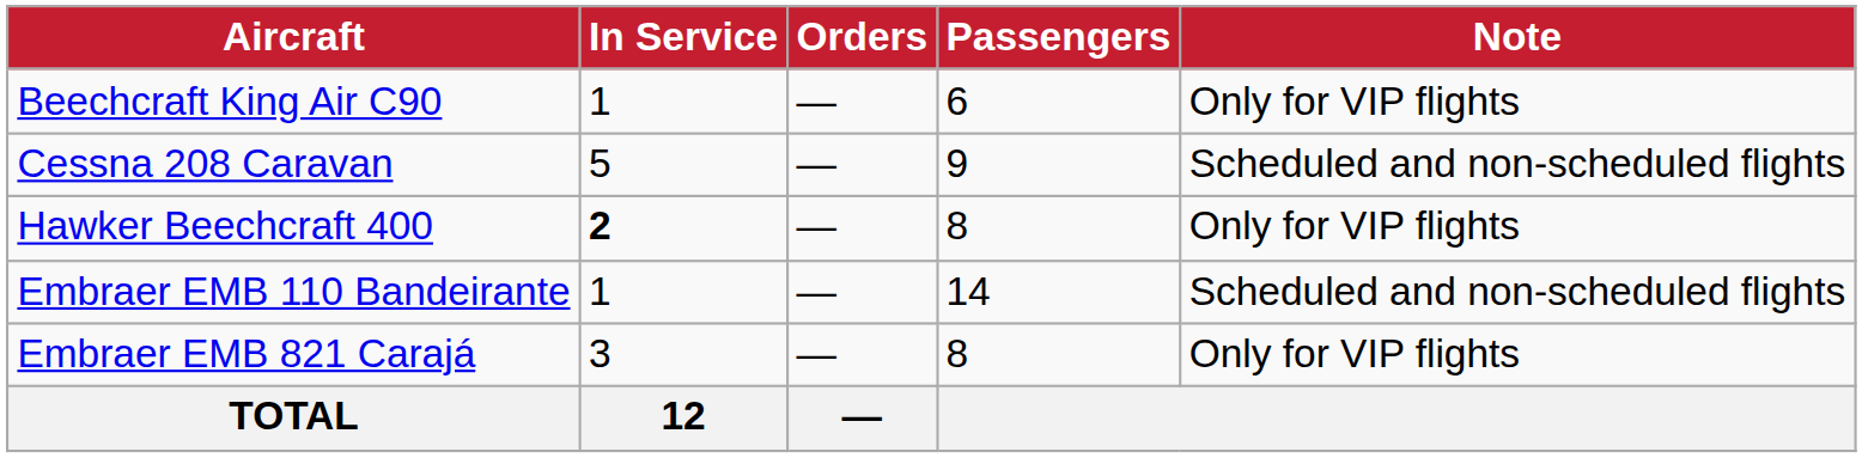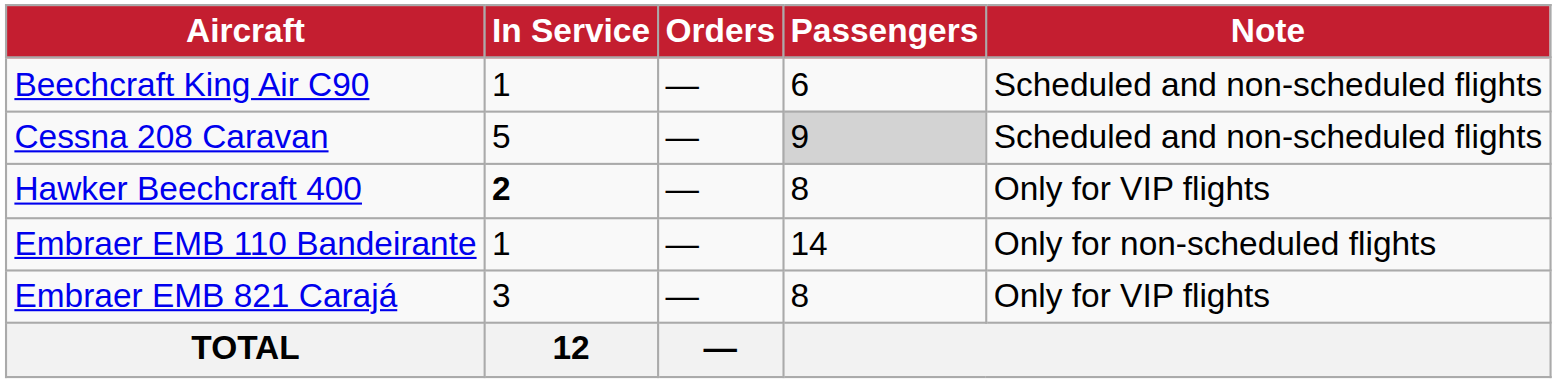Beechcraft King Air C90 | Note: Only for VIP flights -> Scheduled and non-scheduled flights
Cessna 208 Caravan | Passengers: no background -> lightgrey background
Embraer EMB 110 Bandeirante | Note: Scheduled and non-scheduled flights -> Only for non-scheduled flights
